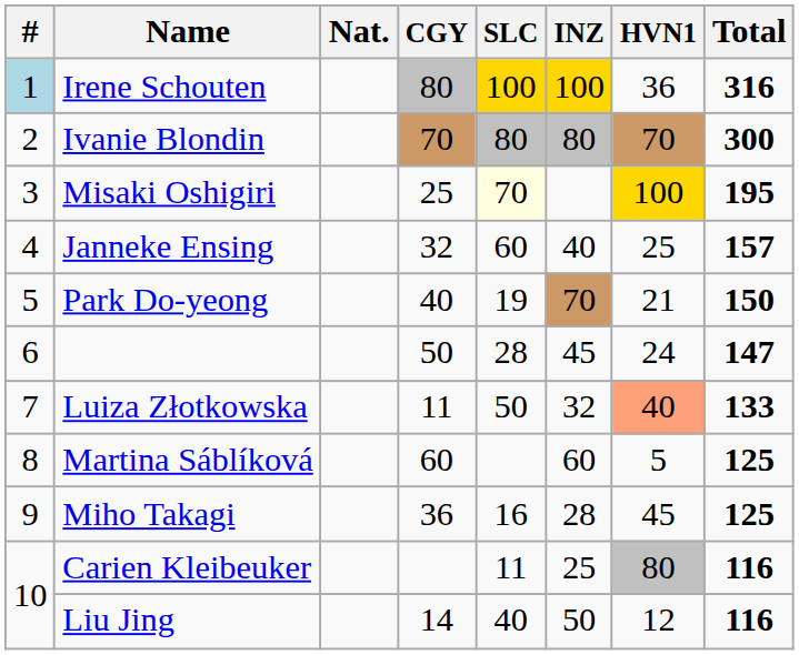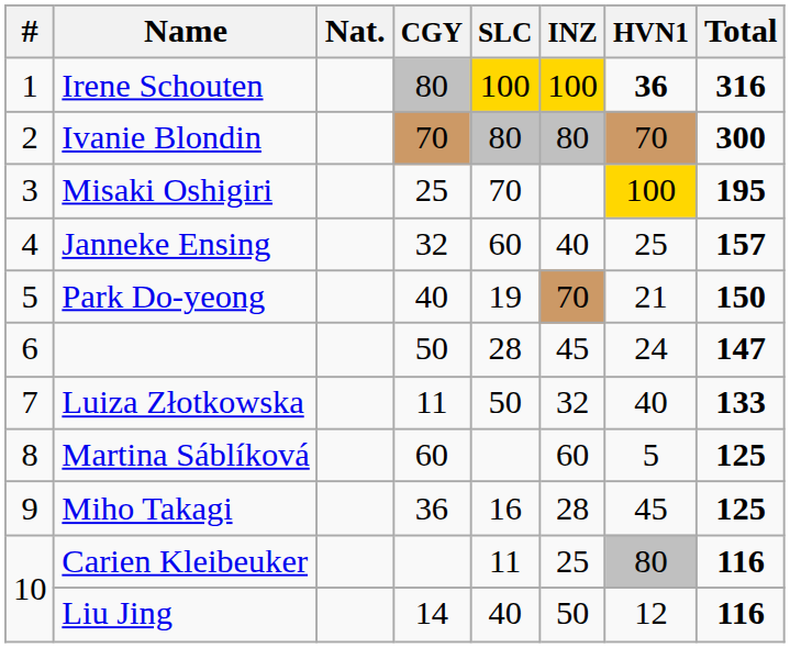Irene Schouten | #: lightblue background -> no background
Irene Schouten | HVN1: normal -> bold
Misaki Oshigiri | SLC: lightyellow background -> no background
Luiza Złotkowska | HVN1: lightsalmon background -> no background
